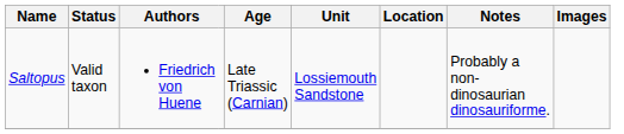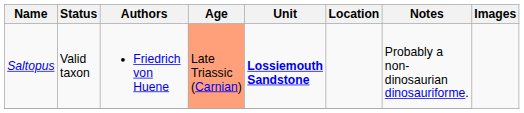Saltopus | Age: no background -> lightsalmon background
Saltopus | Unit: normal -> bold
